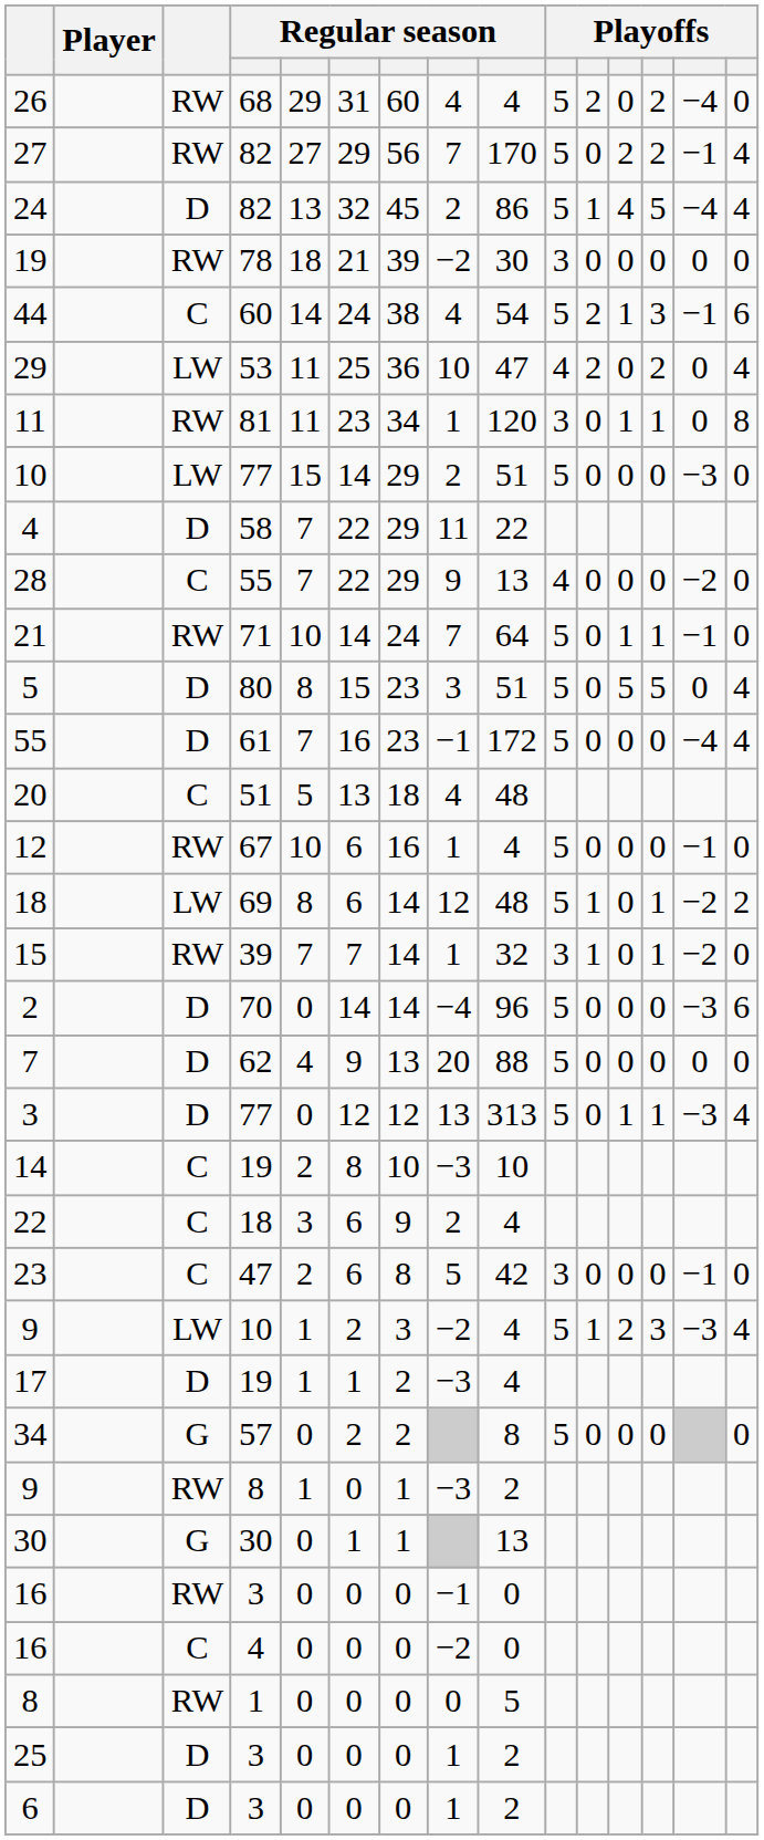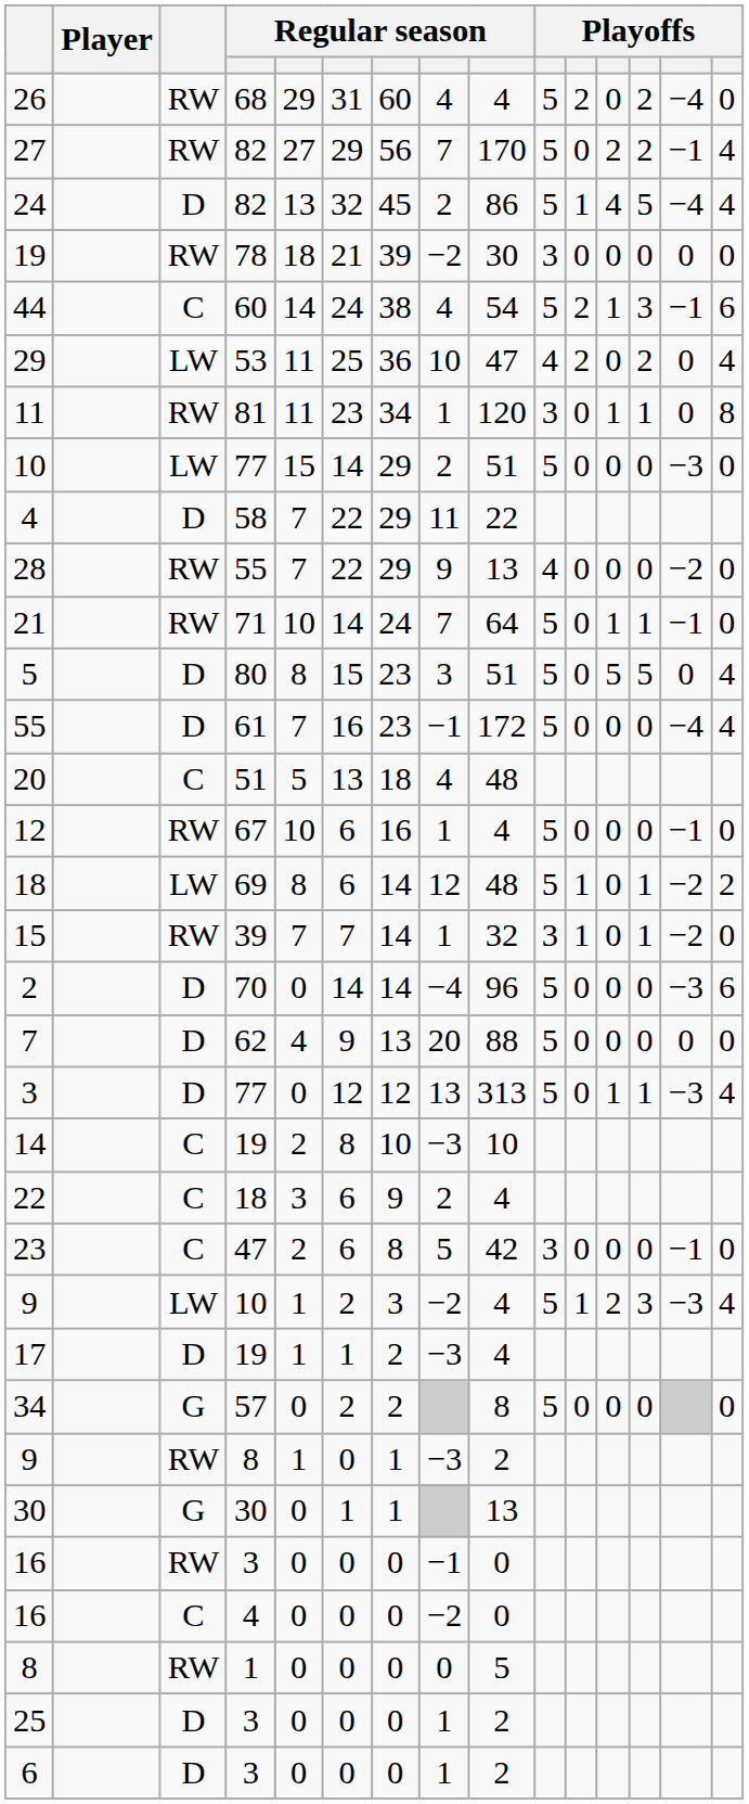28 | column 3: C -> RW
